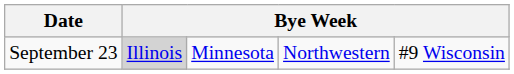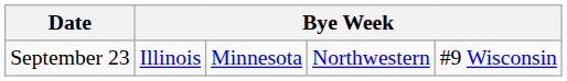September 23 | column 2: lightgrey background -> no background
